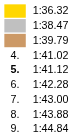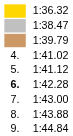1:41.12 | column 1: bold -> normal
1:42.28 | column 1: normal -> bold
